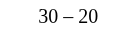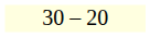row 1 | column 1: no background -> lightyellow background
